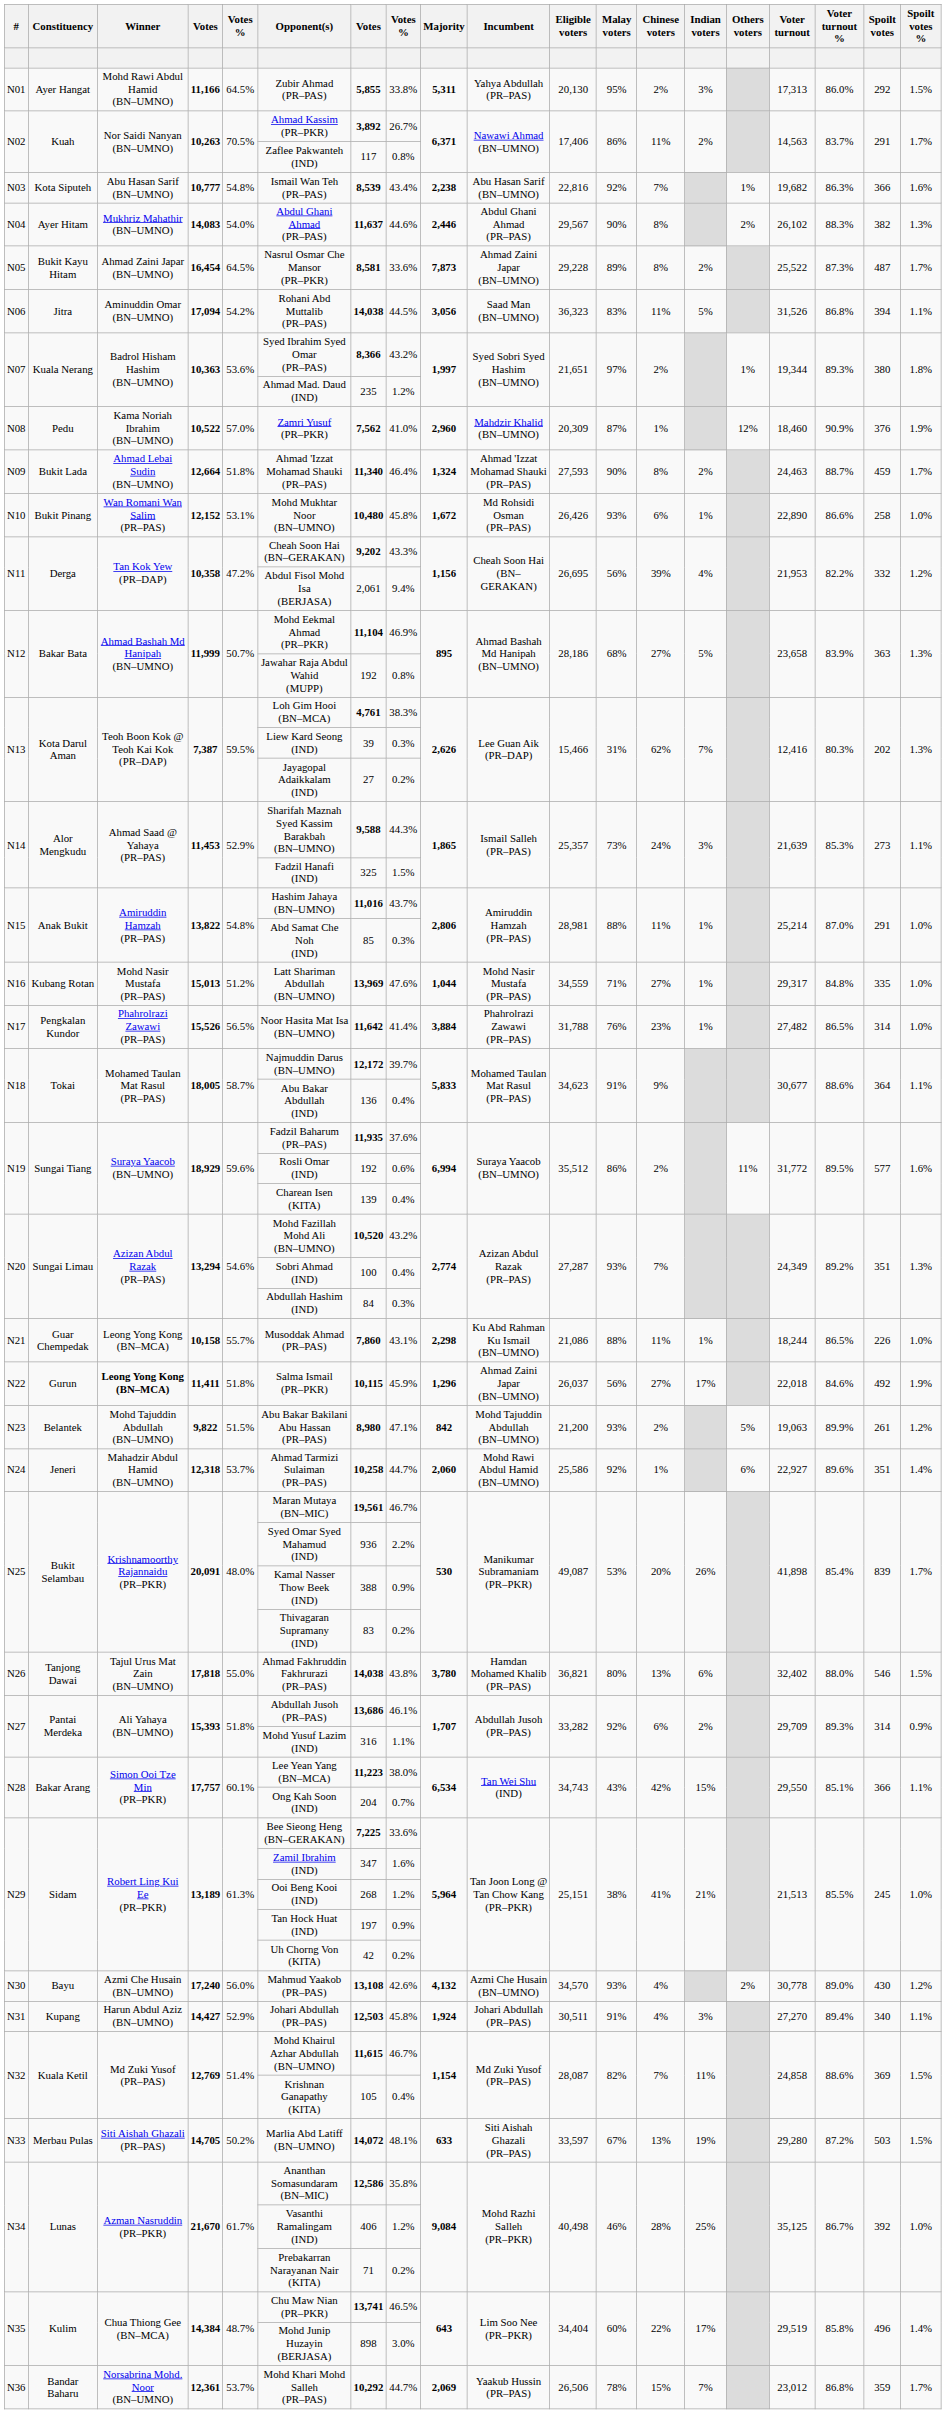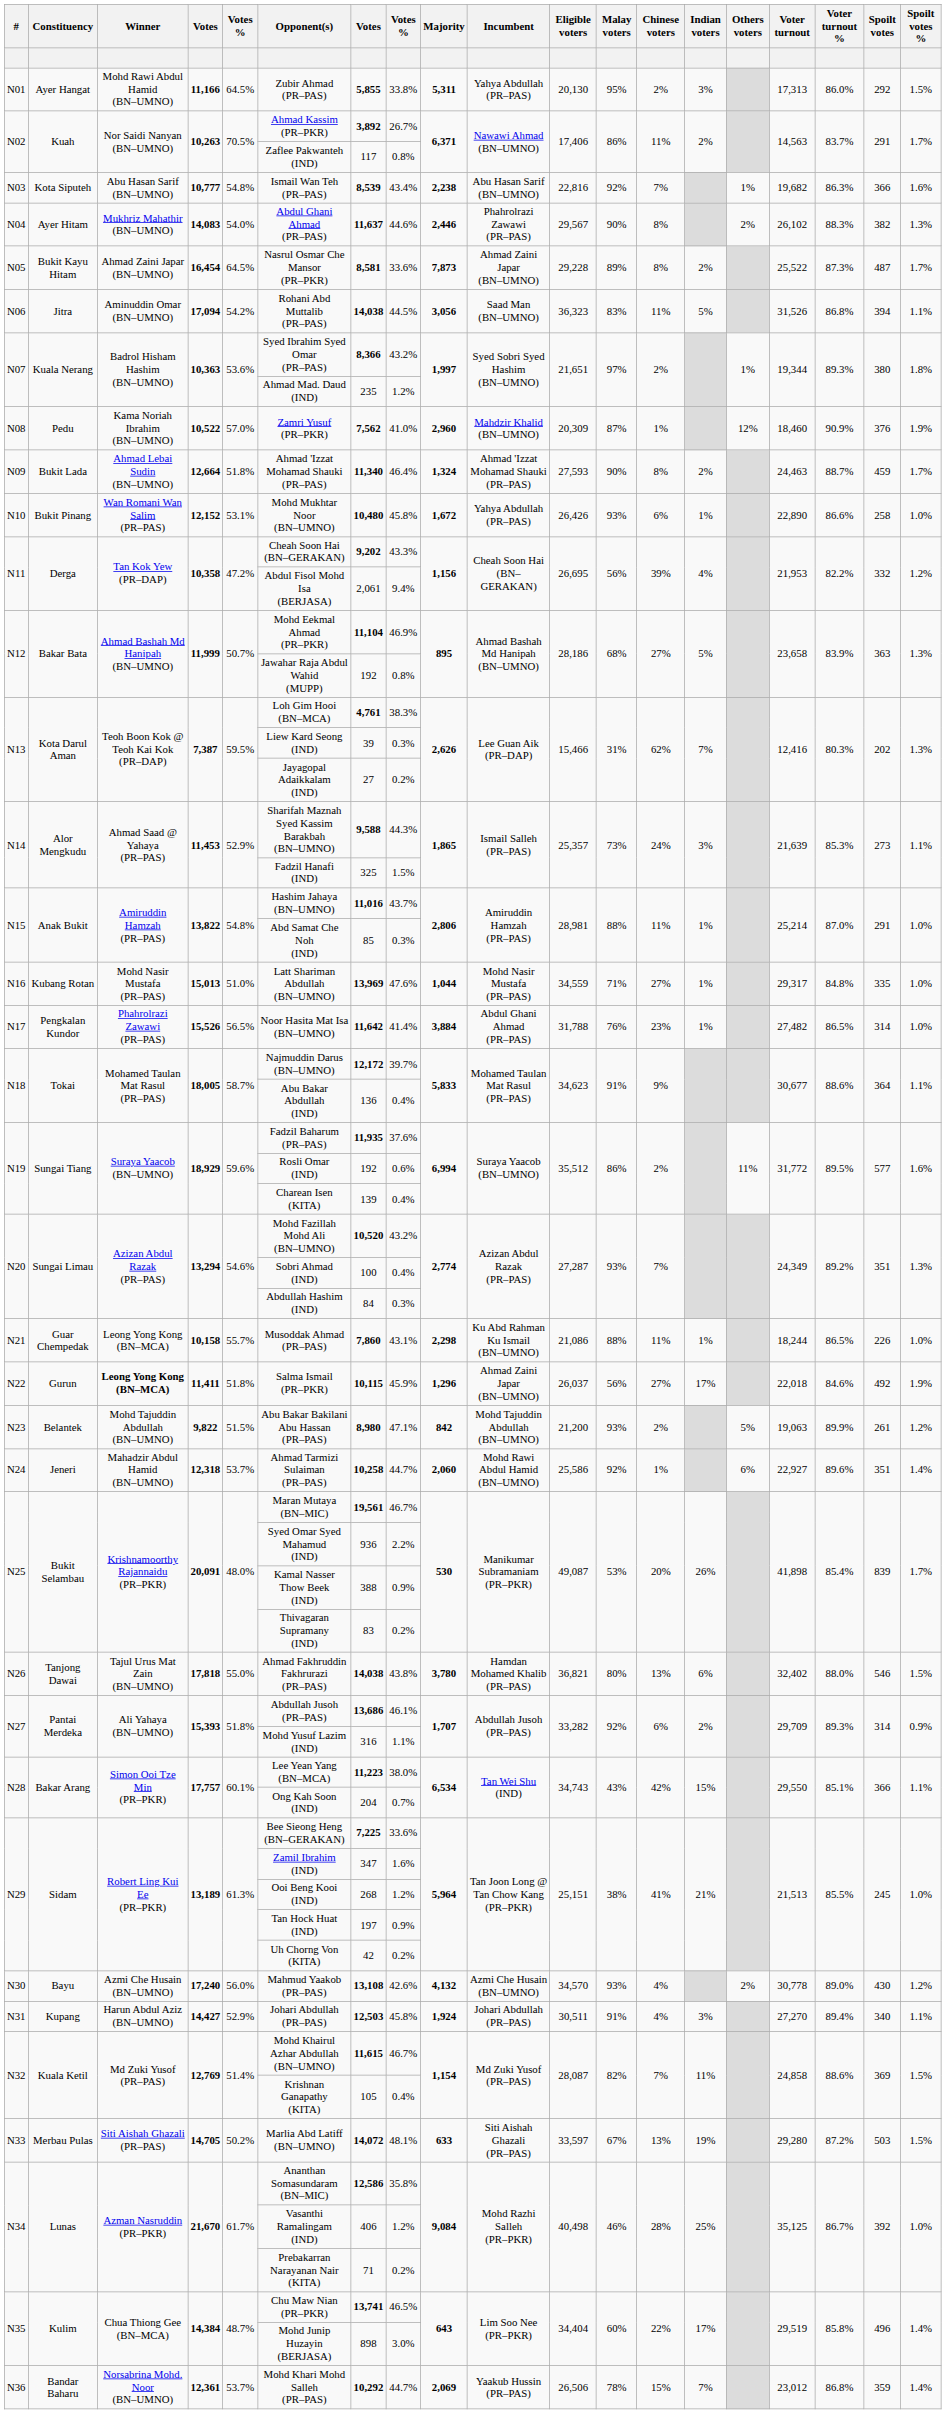N04 | Incumbent: Abdul Ghani Ahmad (PR–PAS) -> Phahrolrazi Zawawi (PR–PAS)
N10 | Incumbent: Md Rohsidi Osman (PR–PAS) -> Yahya Abdullah (PR–PAS)
N16 | column 5: 51.2% -> 51.0%
N17 | Incumbent: Phahrolrazi Zawawi (PR–PAS) -> Abdul Ghani Ahmad (PR–PAS)
N36 | Spoilt votes %: 1.7% -> 1.4%
